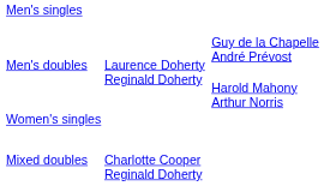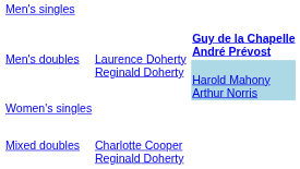Men's doubles / Guy de la Chapelle André Prévost | column 3: normal -> bold
Men's doubles / Harold Mahony Arthur Norris | column 3: no background -> lightblue background
